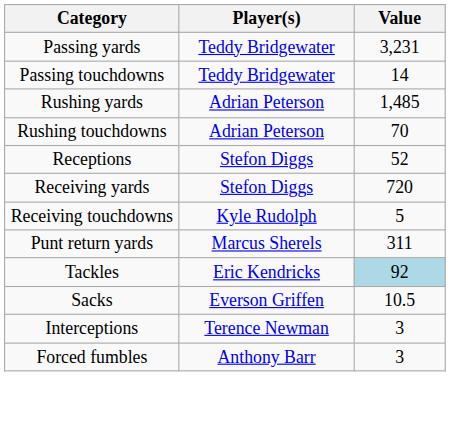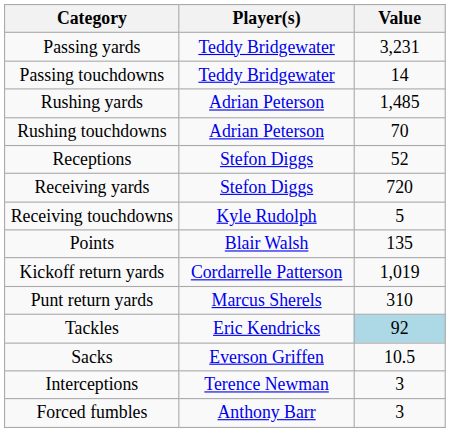+ row: Points | Blair Walsh | 135
+ row: Kickoff return yards | Cordarrelle Patterson | 1,019
Punt return yards | Value: 311 -> 310
